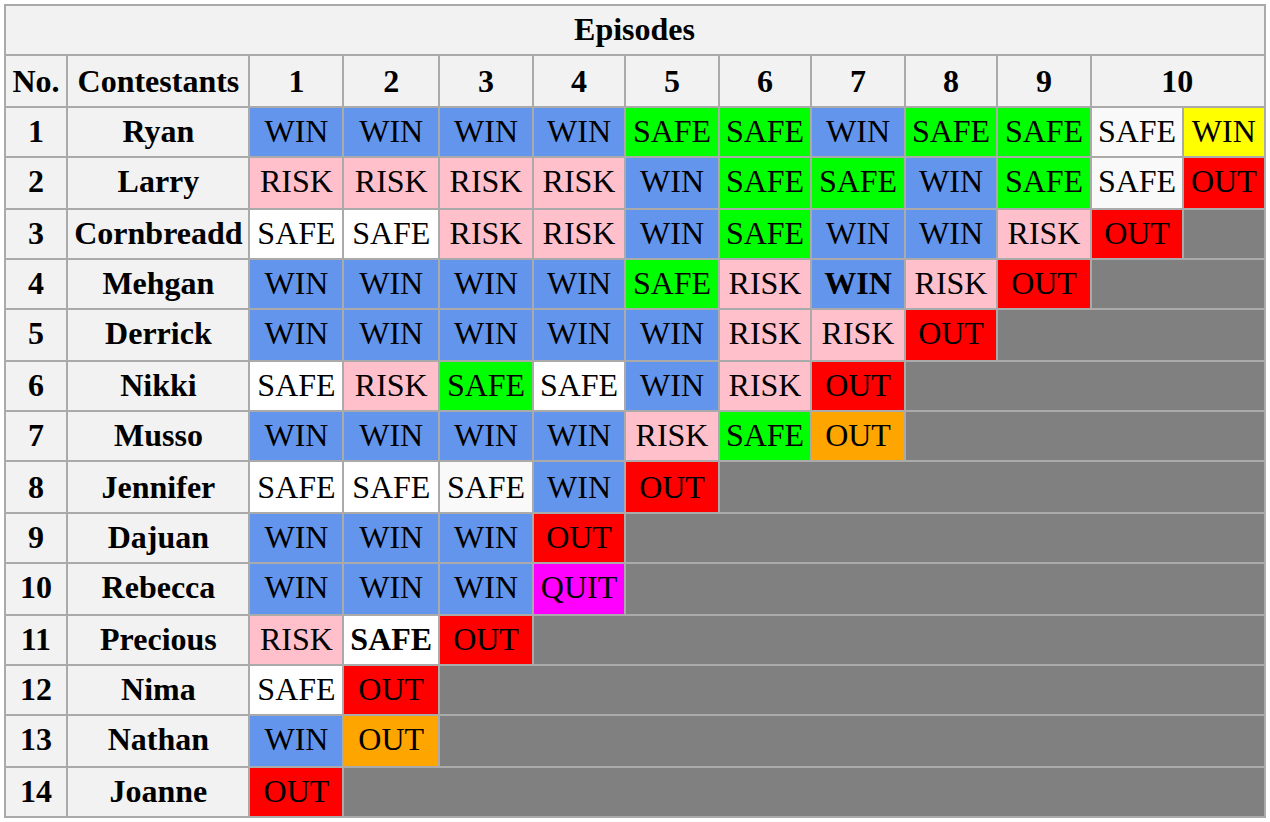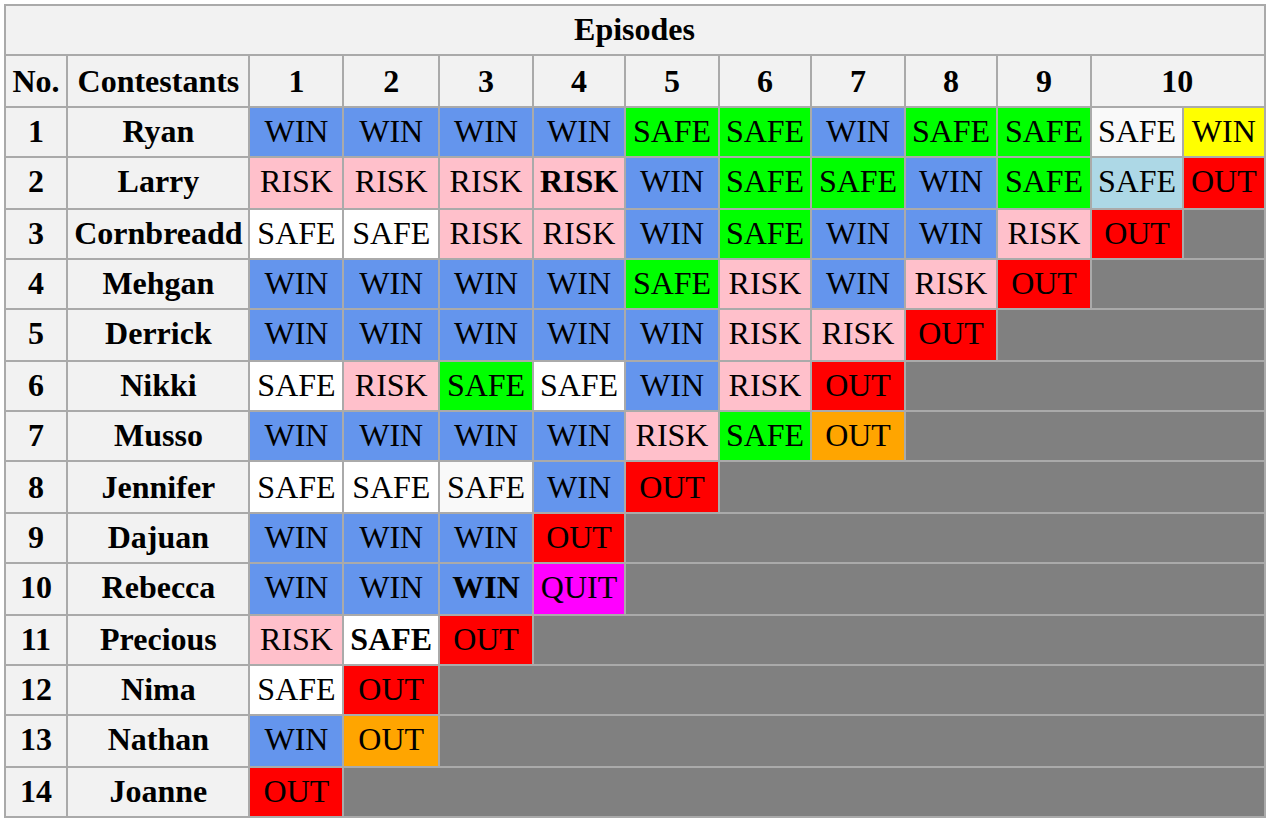Larry | Episodes / 4: normal -> bold
Larry | column 12: no background -> lightblue background
Mehgan | Episodes / 7: bold -> normal
Rebecca | Episodes / 3: normal -> bold
